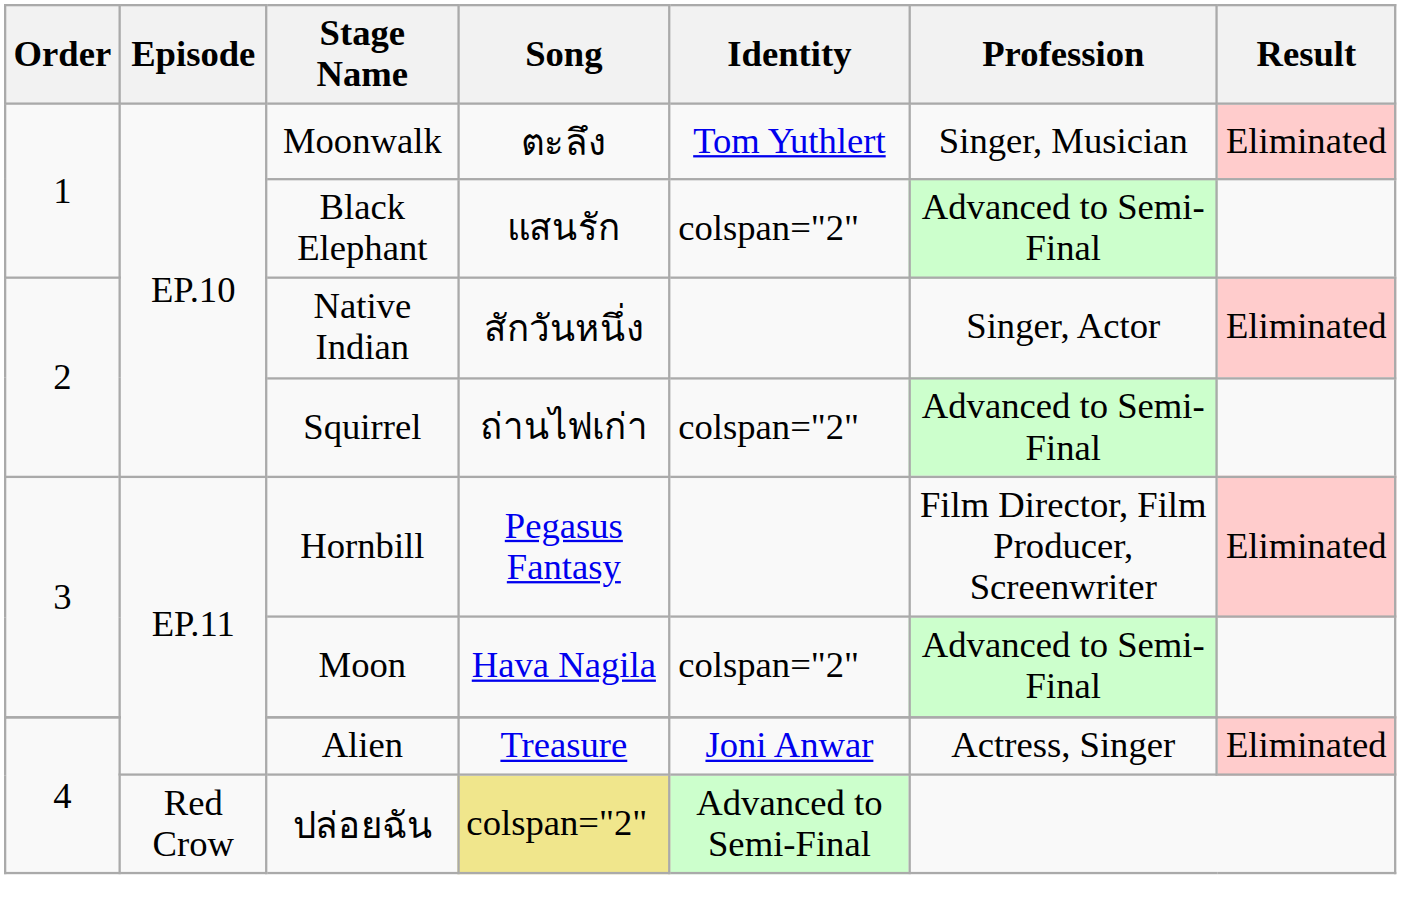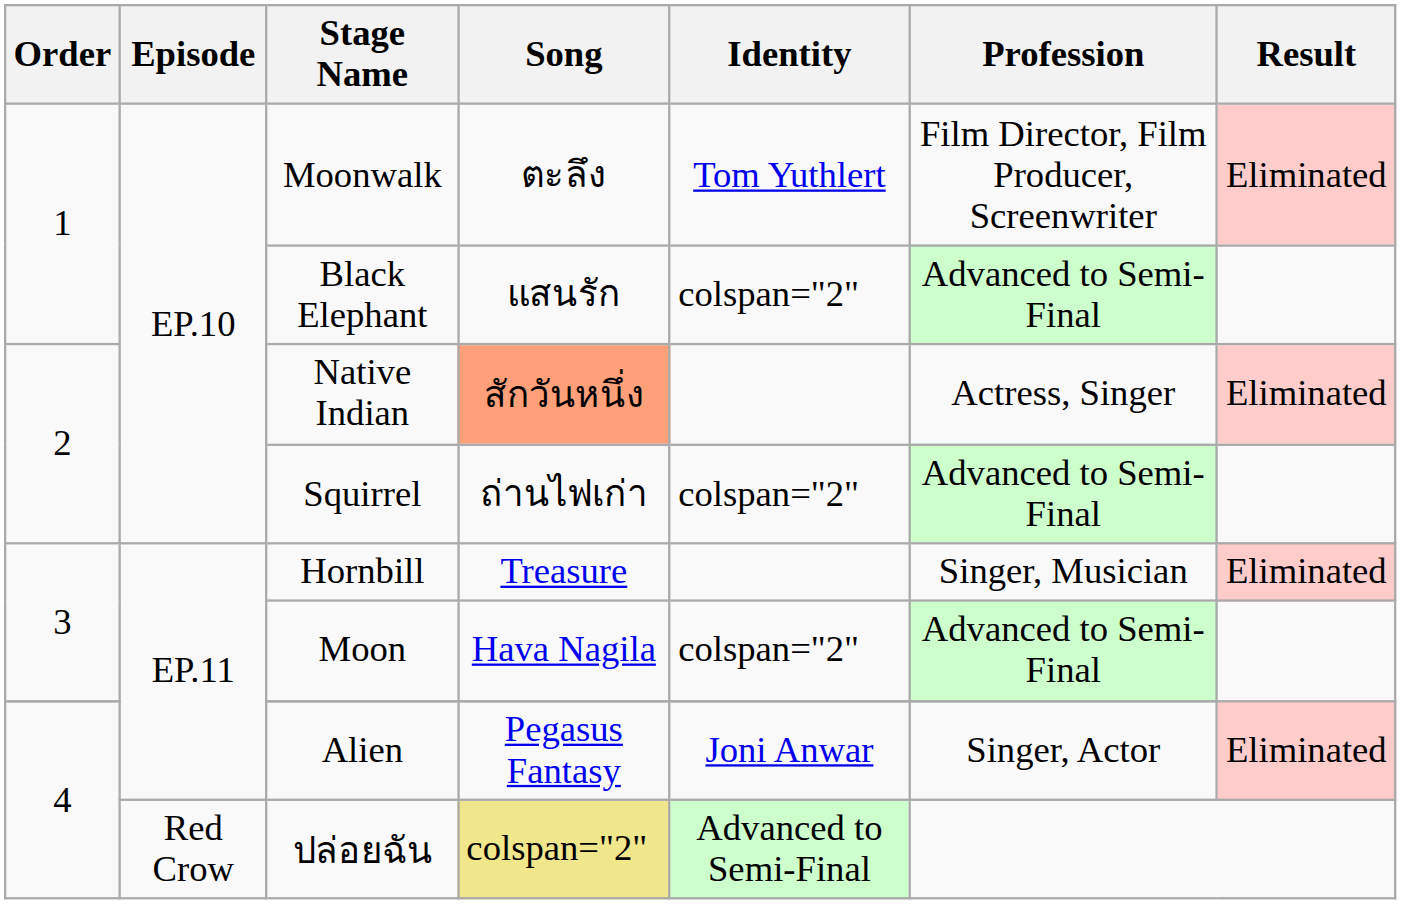Moonwalk | Profession: Singer, Musician -> Film Director, Film Producer, Screenwriter
Native Indian | Song: no background -> lightsalmon background
Native Indian | Profession: Singer, Actor -> Actress, Singer
Hornbill | Song: Pegasus Fantasy -> Treasure
Hornbill | Profession: Film Director, Film Producer, Screenwriter -> Singer, Musician
Alien | Song: Treasure -> Pegasus Fantasy
Alien | Profession: Actress, Singer -> Singer, Actor
